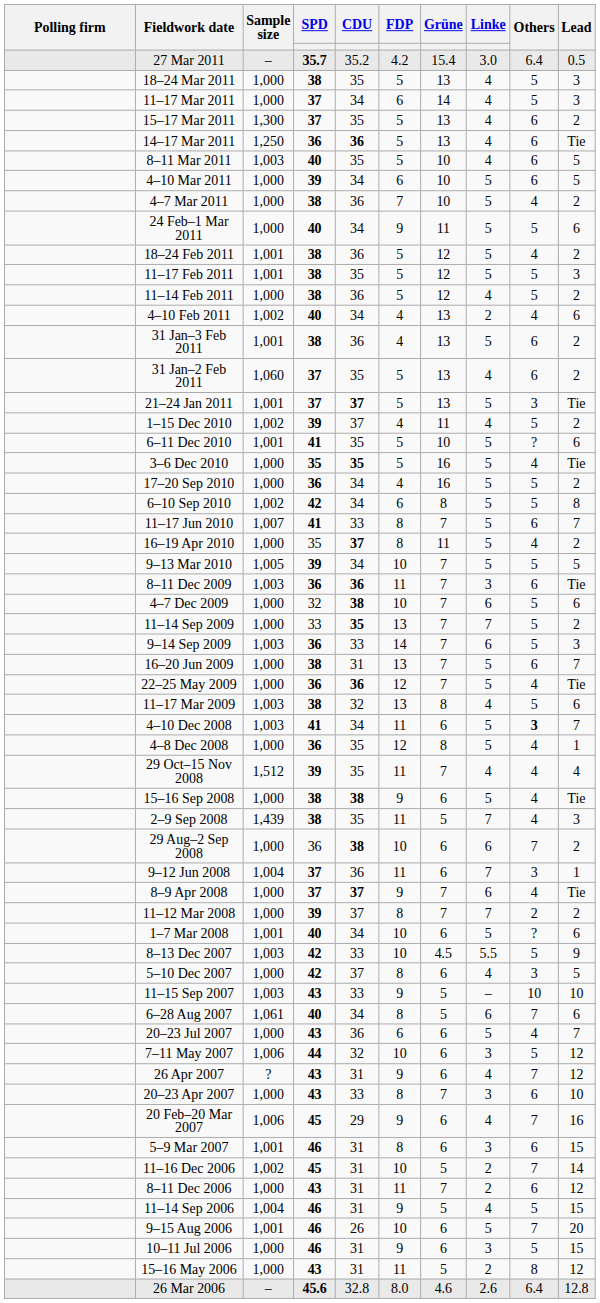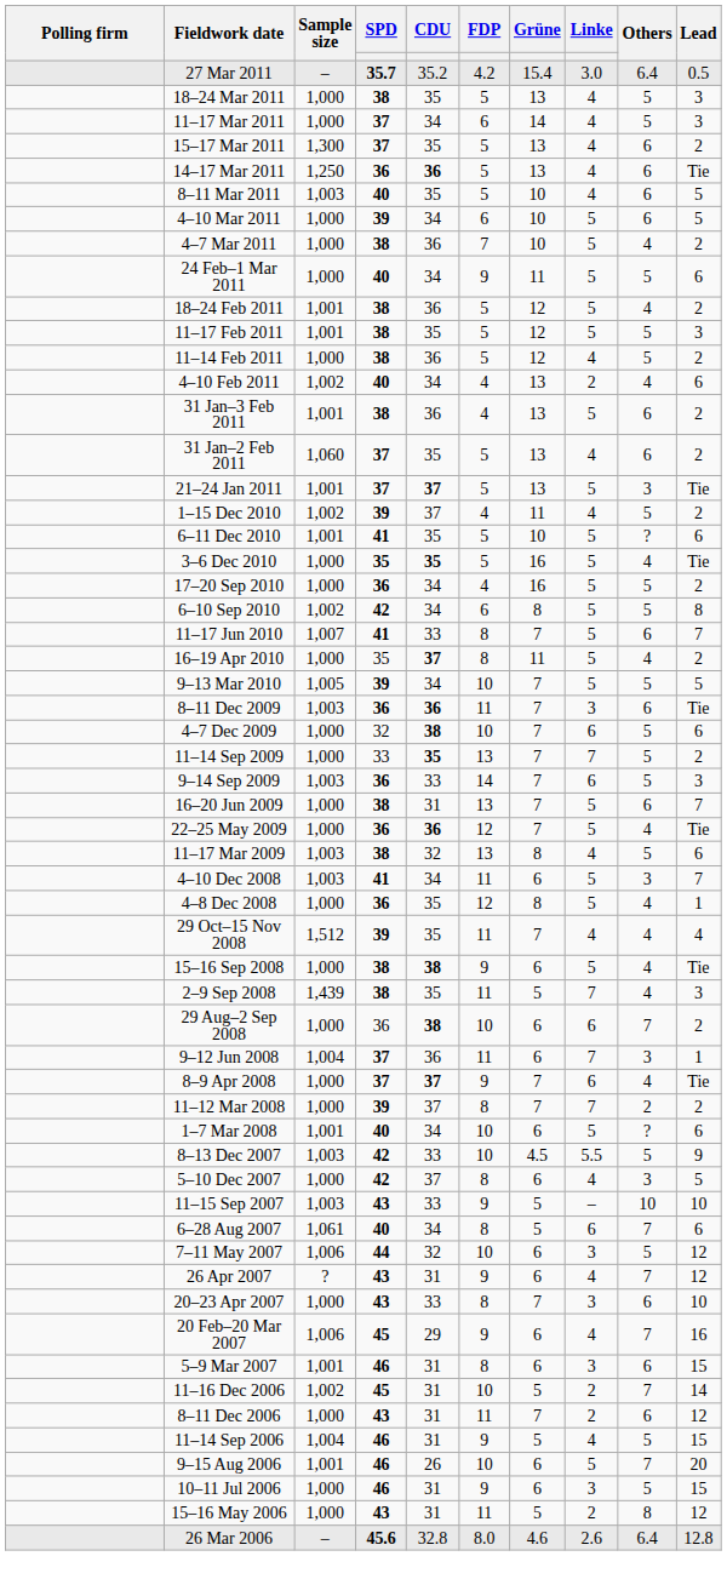4–10 Dec 2008 | Others: bold -> normal
- row: 20–23 Jul 2007 | 1,000 | 43 | 36 | 6 | 6 | 5 | 4 | 7
